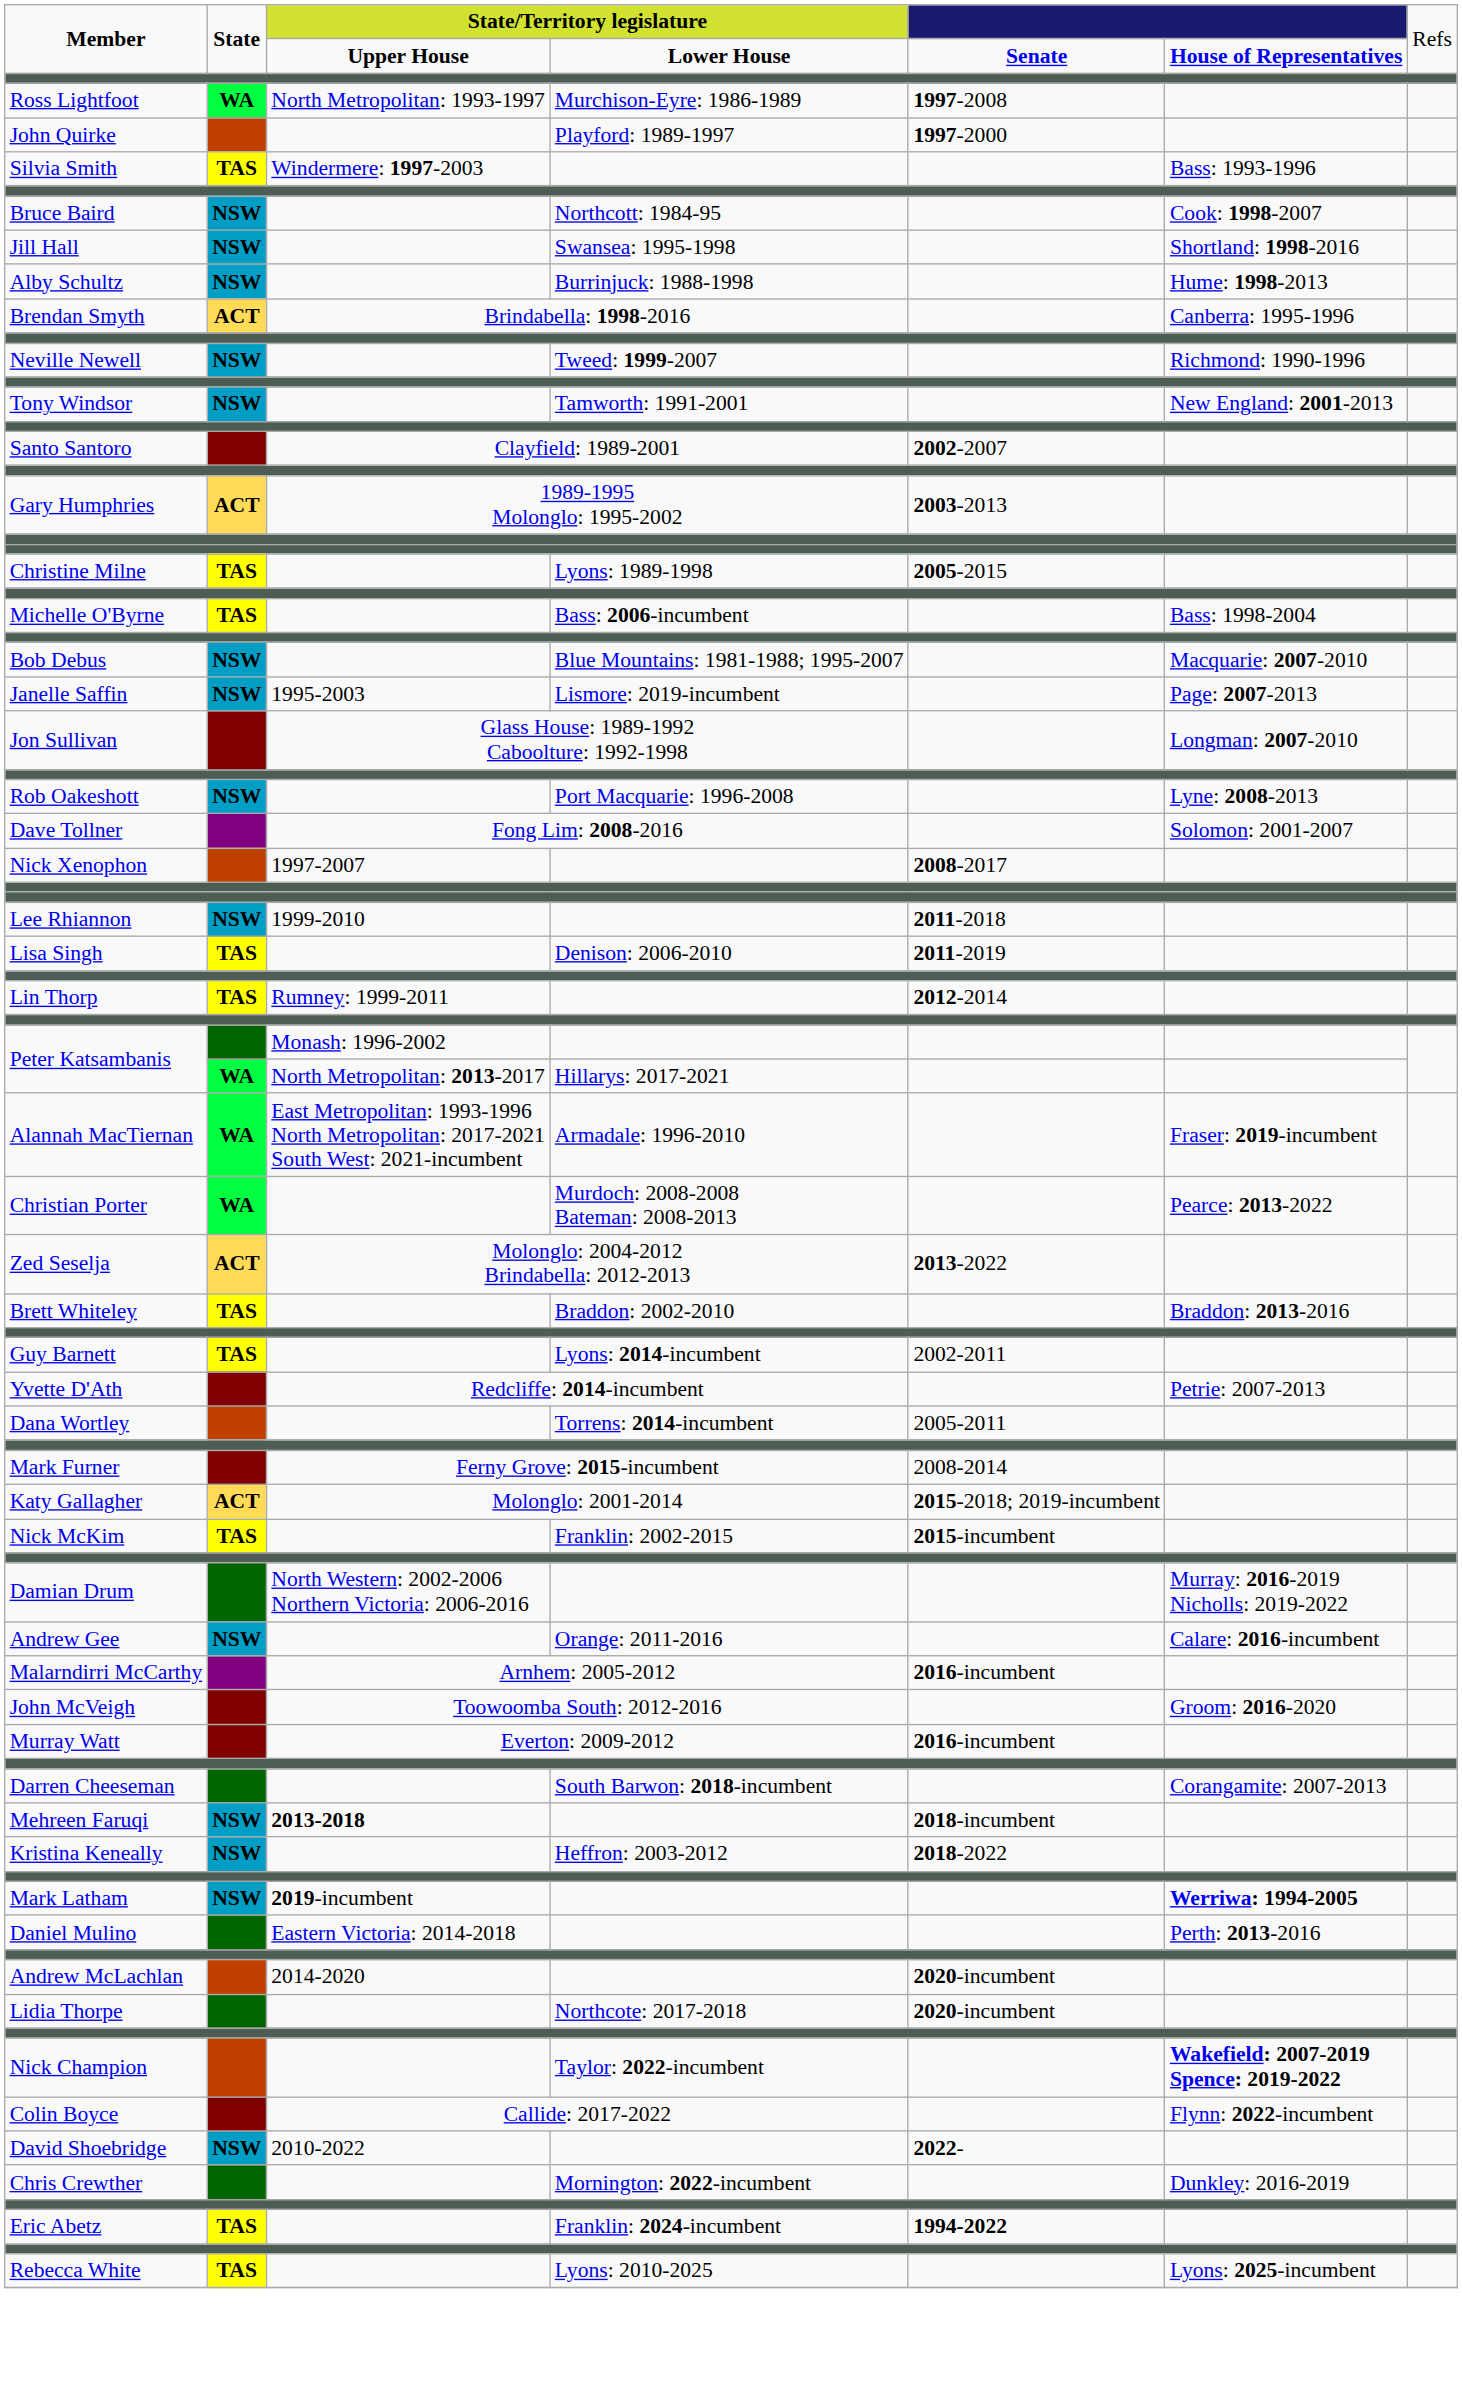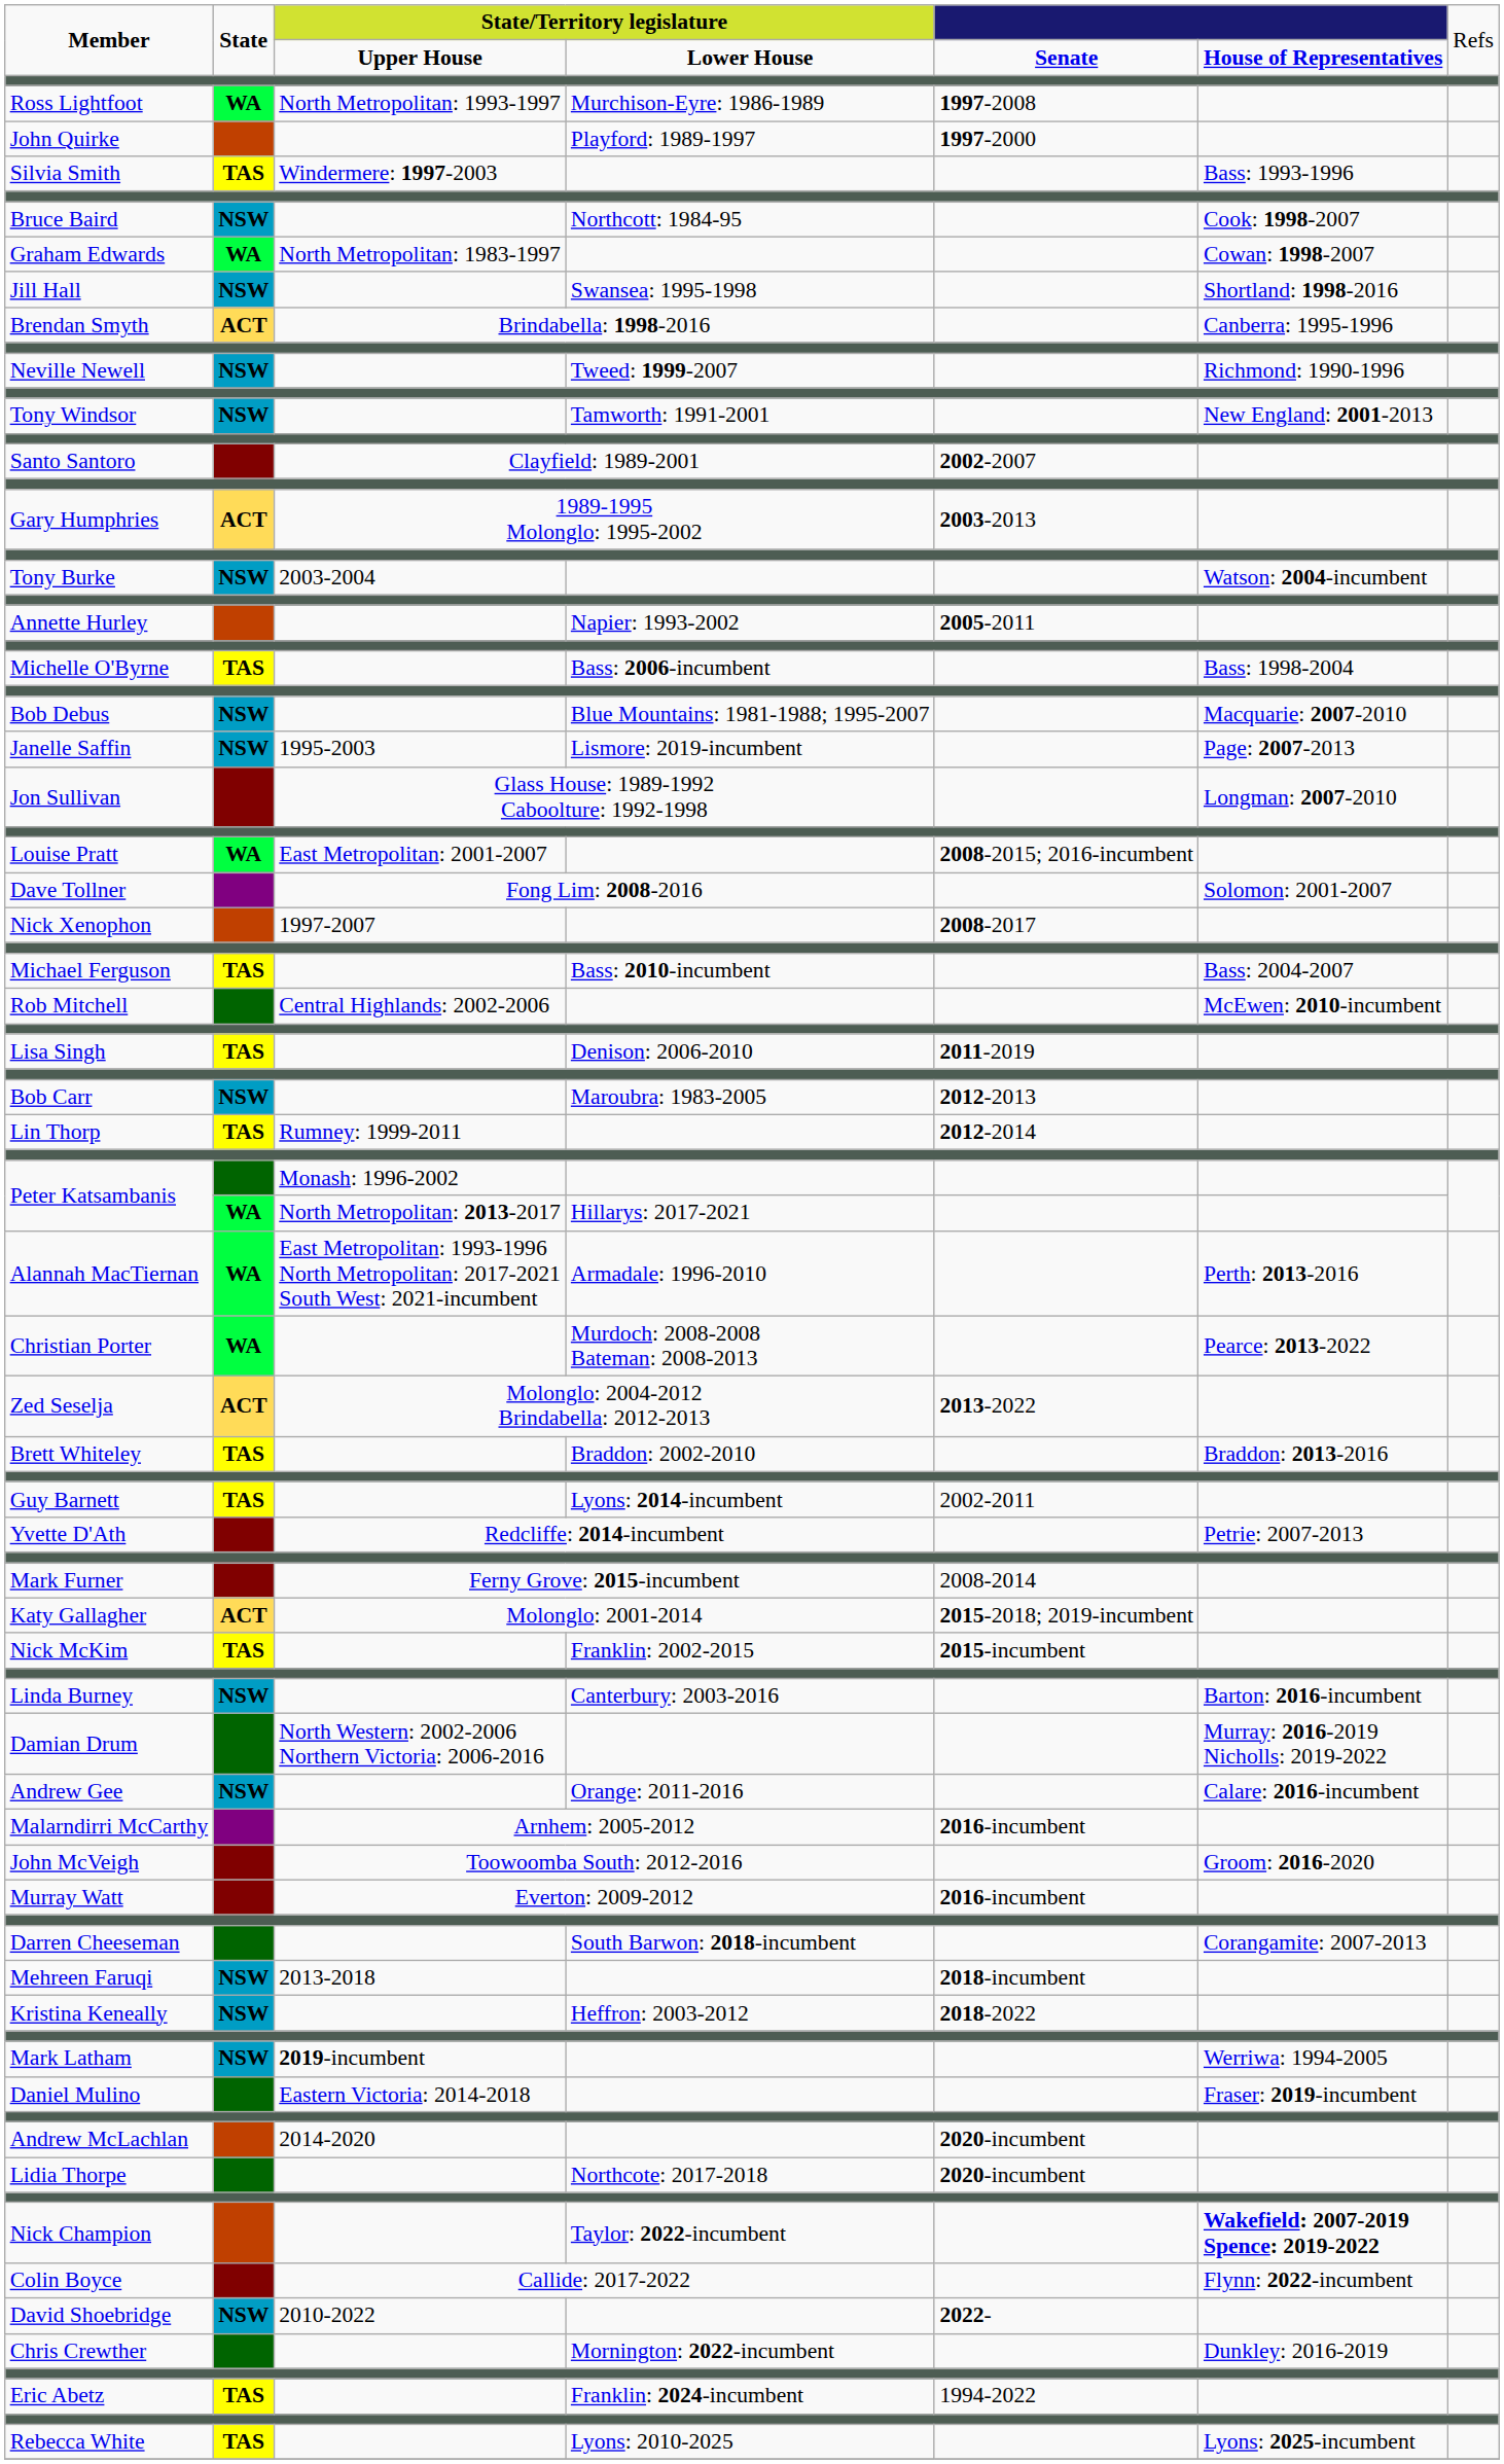+ row: Graham Edwards | WA | North Metropolitan: 1983-1997 | Cowan: 1998-2007
- row: Alby Schultz | NSW | Burrinjuck: 1988-1998 | Hume: 1998-2013
+ row: Tony Burke | NSW | 2003-2004 | Watson: 2004-incumbent
+ row: Annette Hurley | Napier: 1993-2002 | 2005-2011
- row: Christine Milne | TAS | Lyons: 1989-1998 | 2005-2015
- row: Rob Oakeshott | NSW | Port Macquarie: 1996-2008 | Lyne: 2008-2013
+ row: Louise Pratt | WA | East Metropolitan: 2001-2007 | 2008-2015; 2016-incumbent
+ row: Michael Ferguson | TAS | Bass: 2010-incumbent | Bass: 2004-2007
+ row: Rob Mitchell | Central Highlands: 2002-2006 | McEwen: 2010-incumbent
- row: Lee Rhiannon | NSW | 1999-2010 | 2011-2018
+ row: Bob Carr | NSW | Maroubra: 1983-2005 | 2012-2013
Alannah MacTiernan | column 6: Fraser: 2019-incumbent -> Perth: 2013-2016
- row: Dana Wortley | Torrens: 2014-incumbent | 2005-2011
+ row: Linda Burney | NSW | Canterbury: 2003-2016 | Barton: 2016-incumbent
Mehreen Faruqi | column 3: bold -> normal
Mark Latham | column 6: bold -> normal
Daniel Mulino | column 6: Perth: 2013-2016 -> Fraser: 2019-incumbent
Eric Abetz | column 5: bold -> normal
